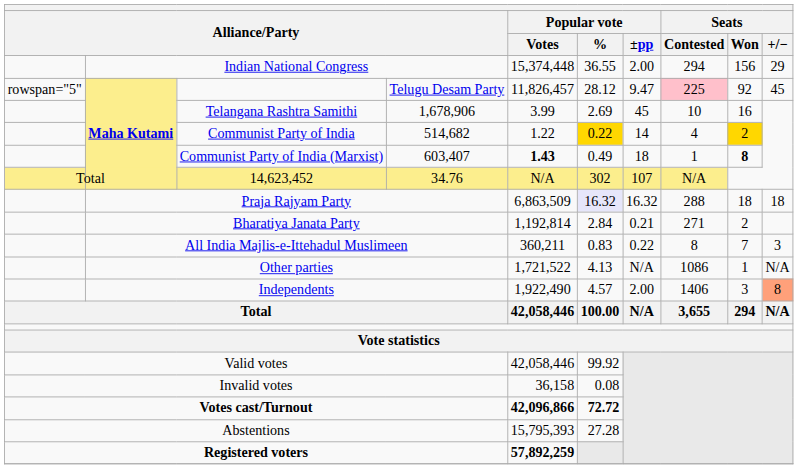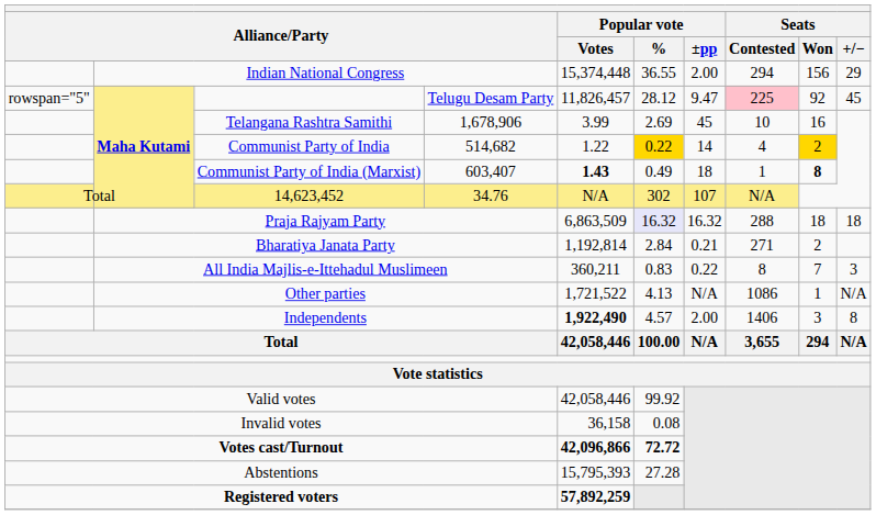Independents | Popular vote / Votes: normal -> bold
Independents | Seats / +/−: lightsalmon background -> no background
